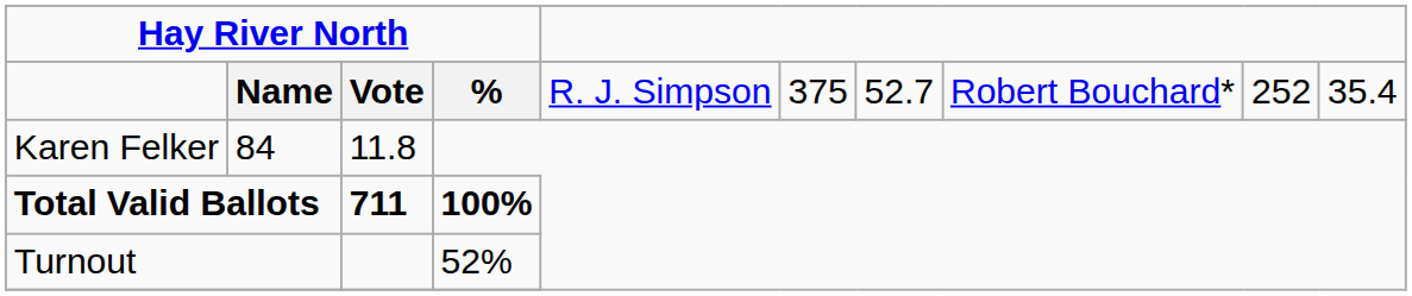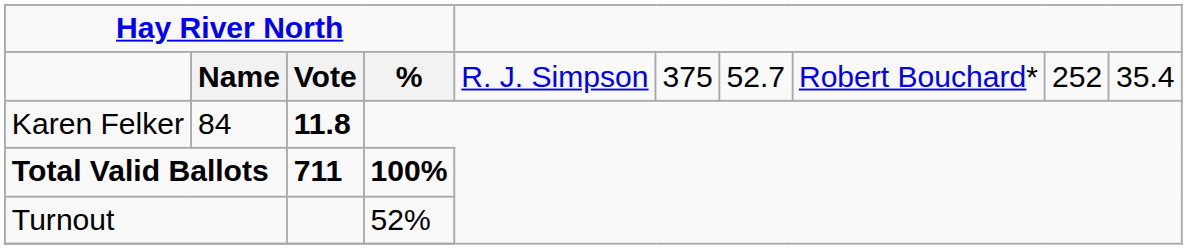Karen Felker | column 3: normal -> bold
